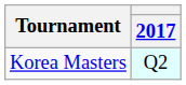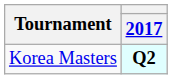Korea Masters | 2017: normal -> bold
